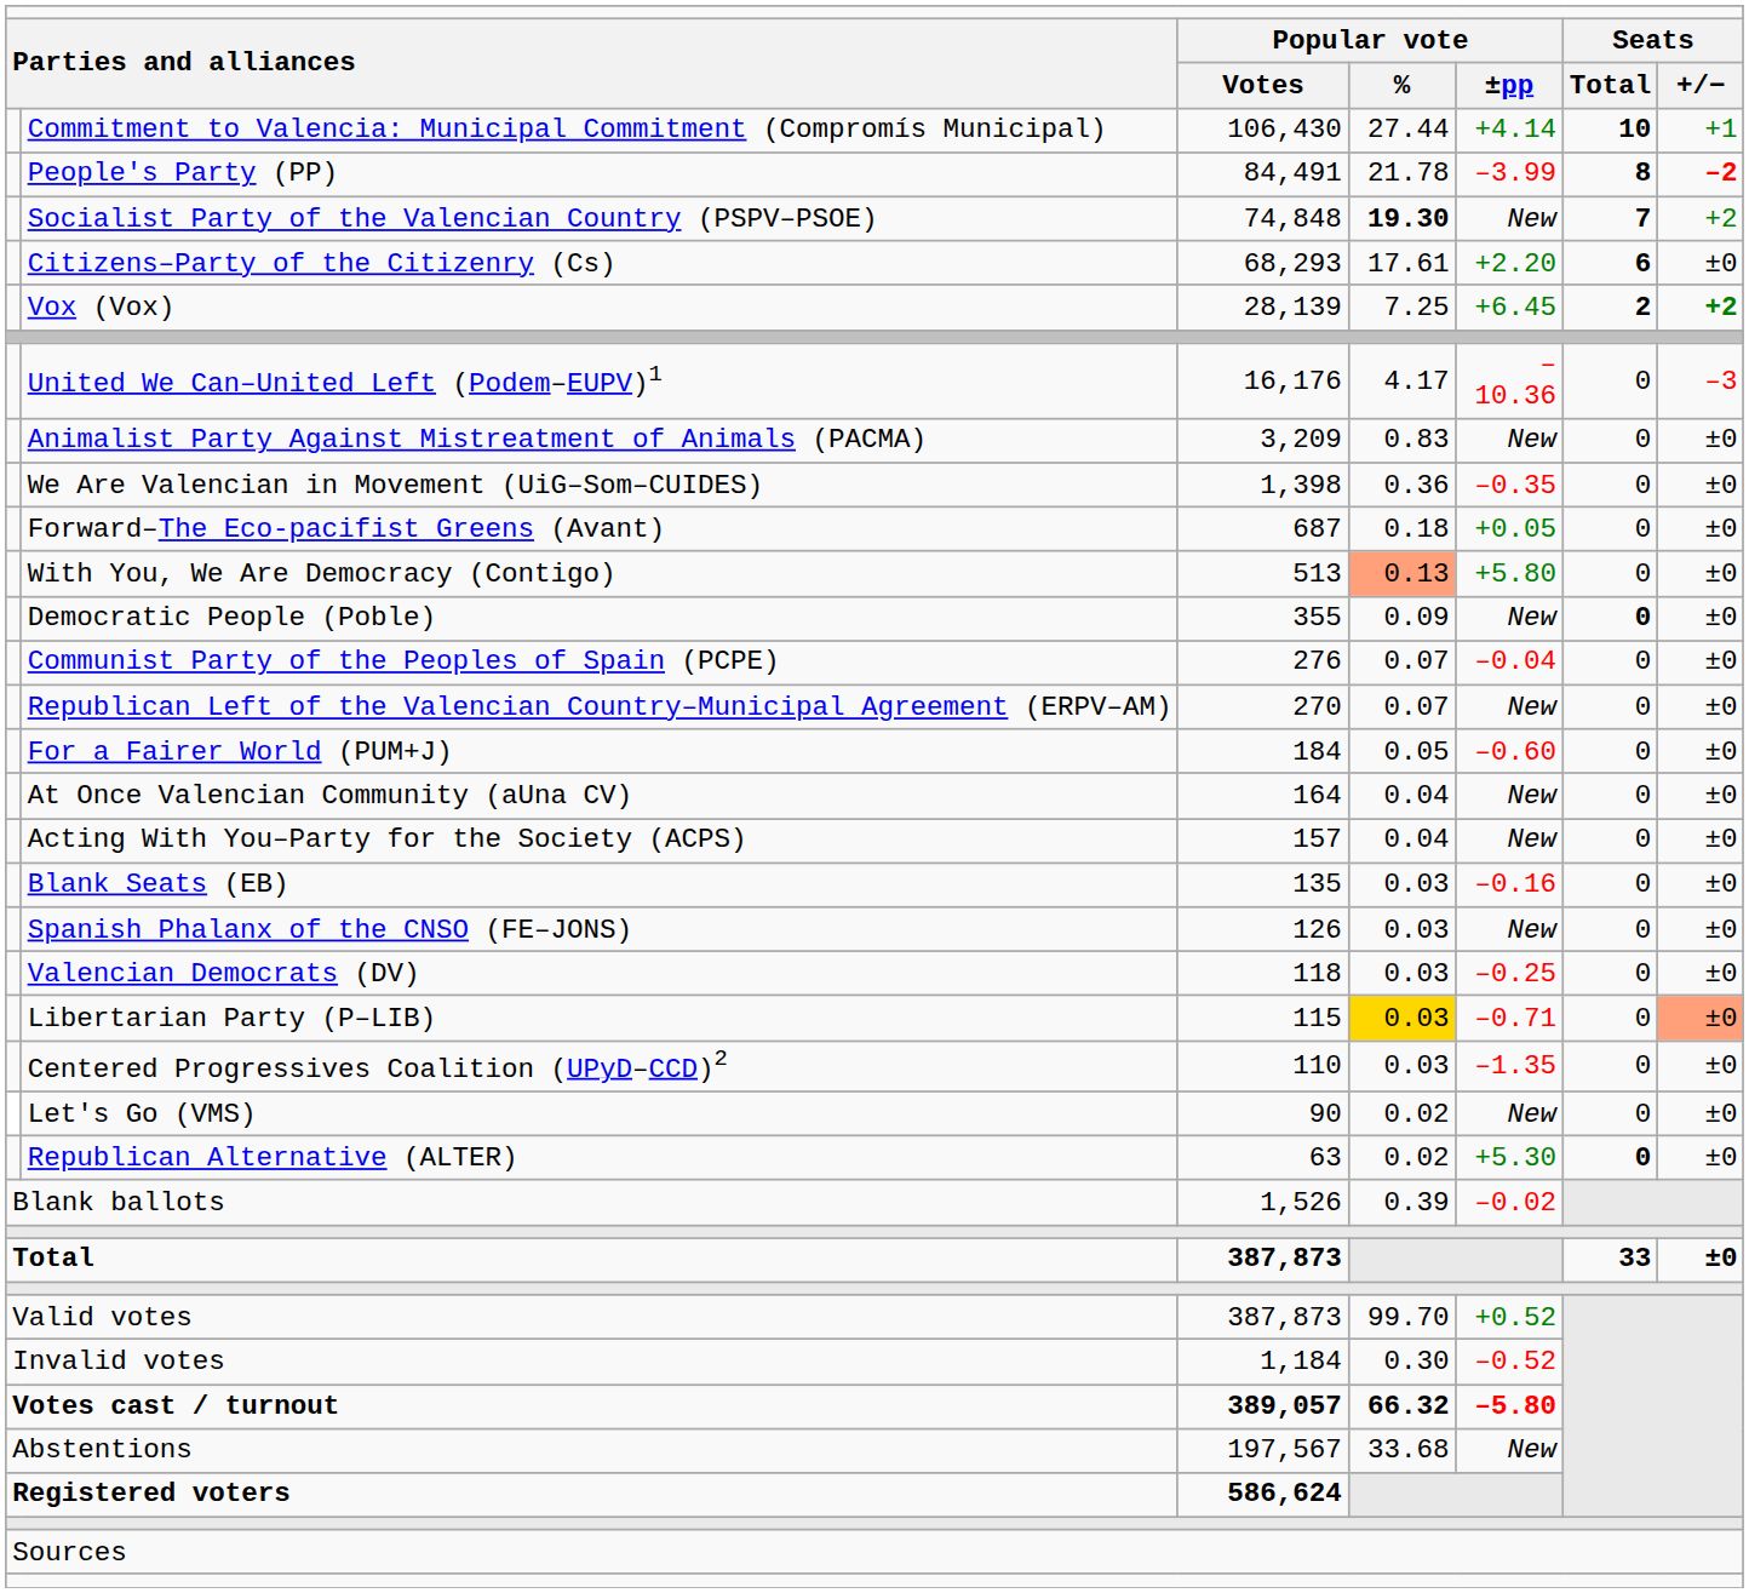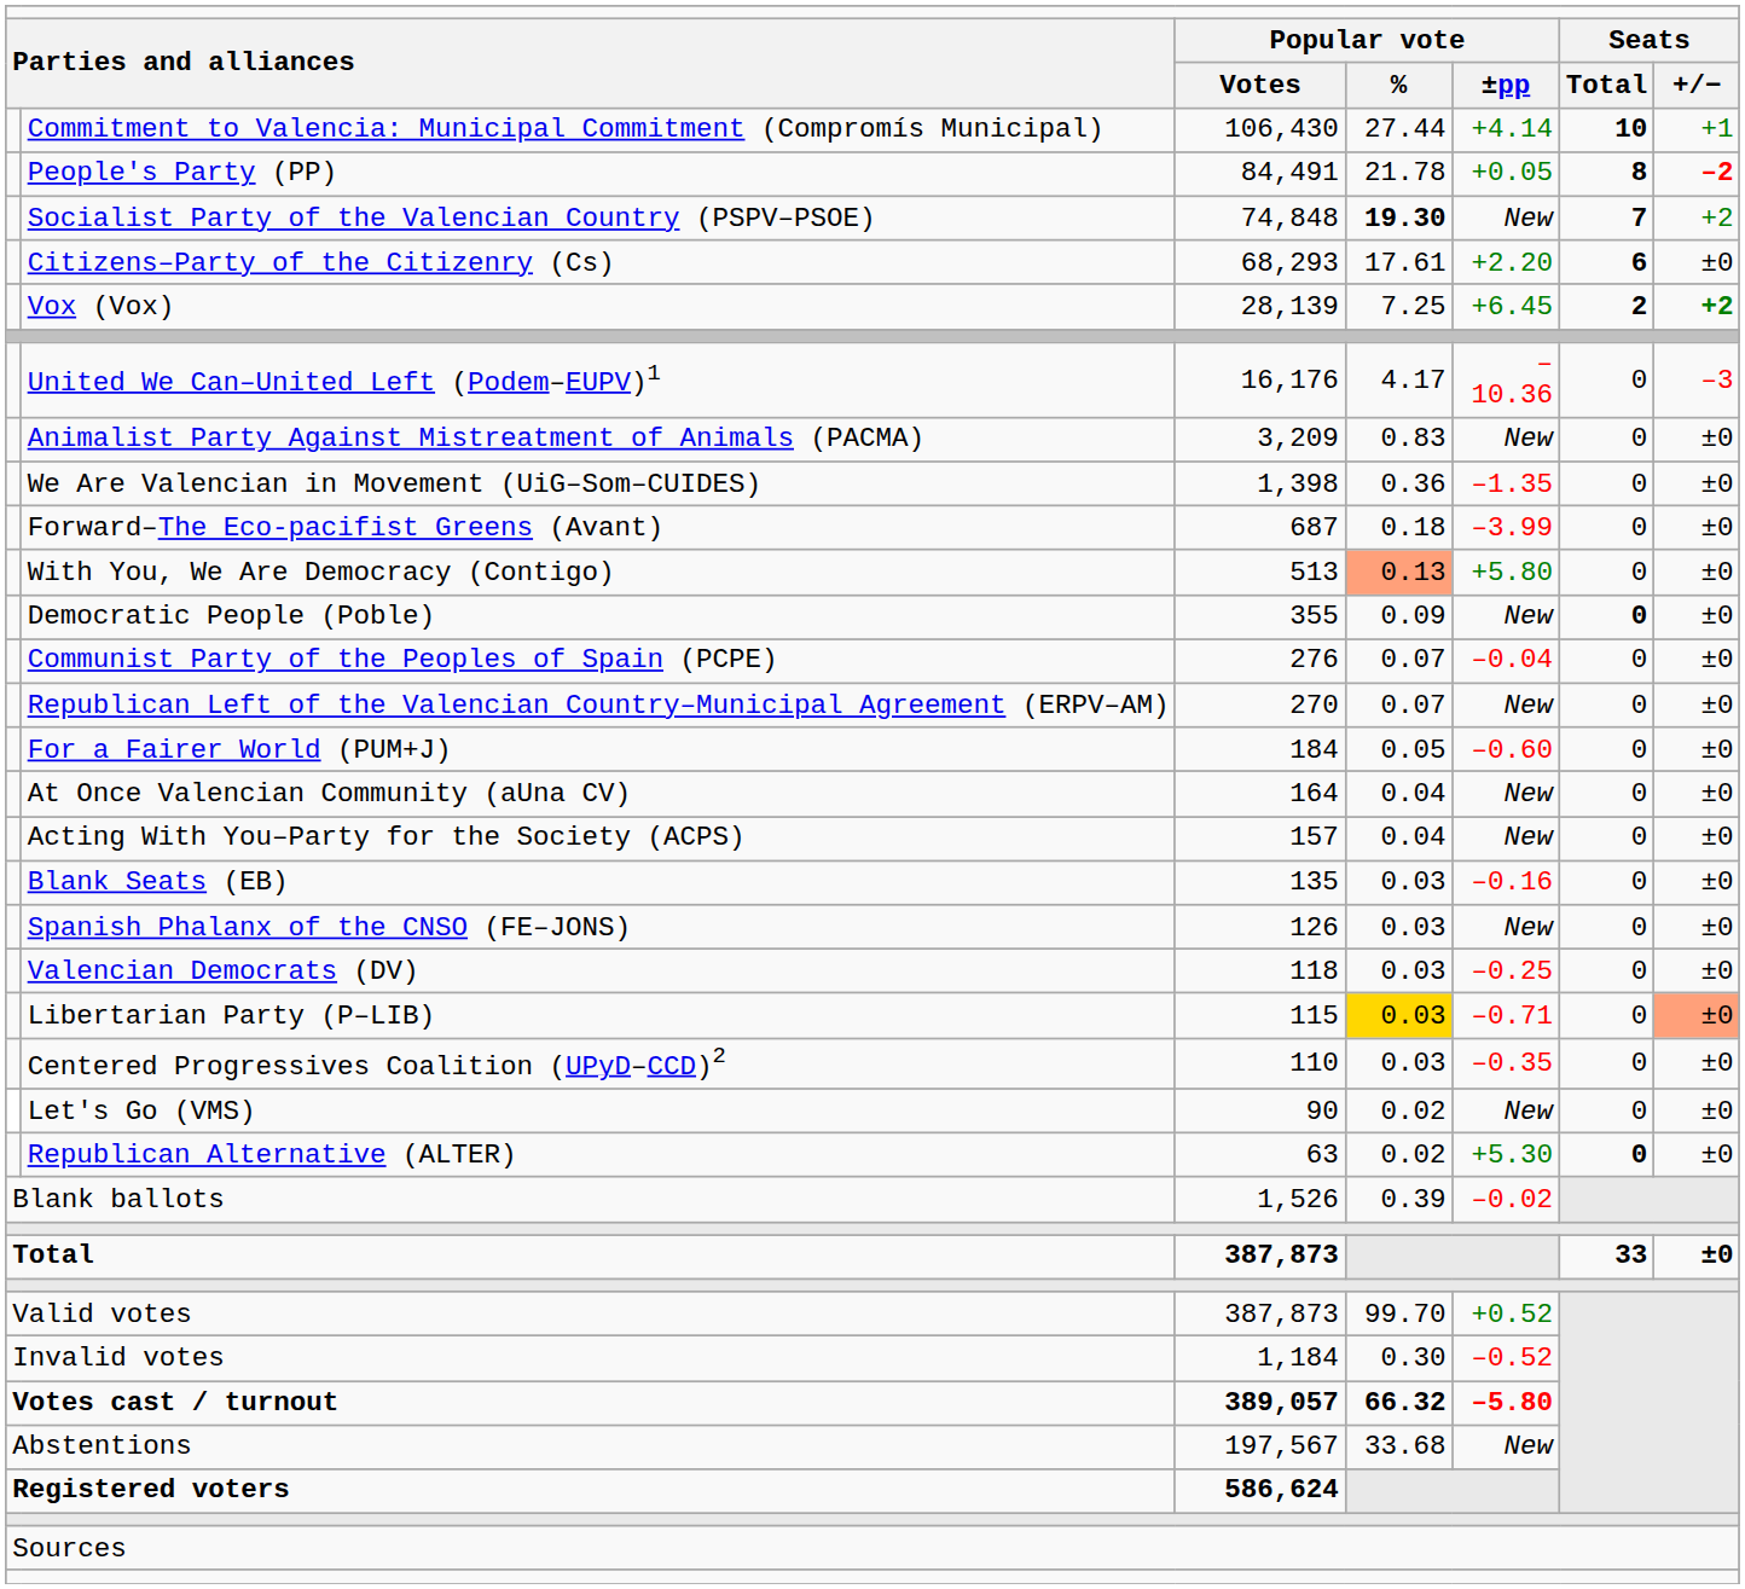People's Party (PP) | column 5: –3.99 -> +0.05
We Are Valencian in Movement (UiG–Som–CUIDES) | column 5: –0.35 -> –1.35
Forward–The Eco-pacifist Greens (Avant) | column 5: +0.05 -> –3.99
Centered Progressives Coalition (UPyD–CCD)2 | column 5: –1.35 -> –0.35
